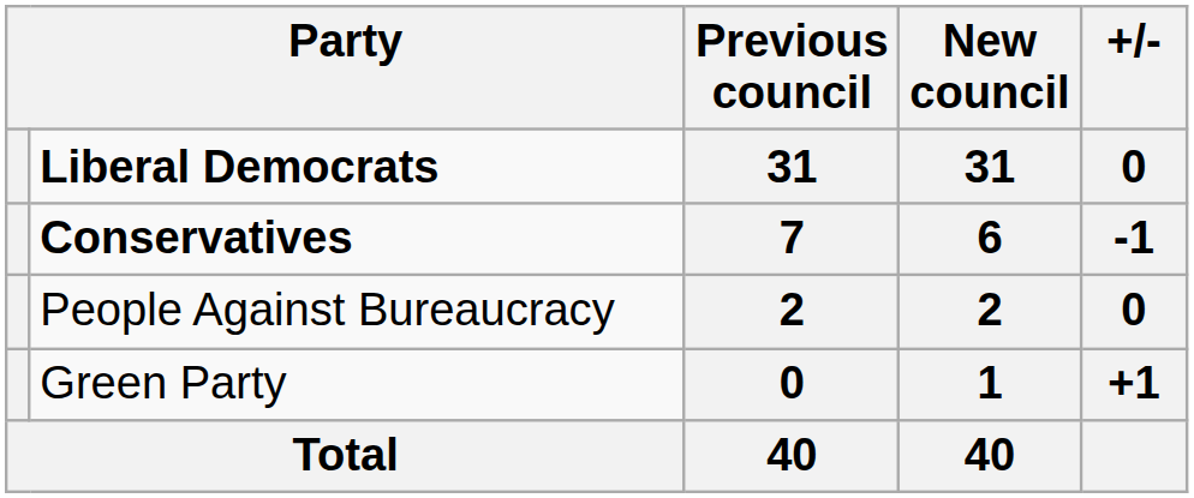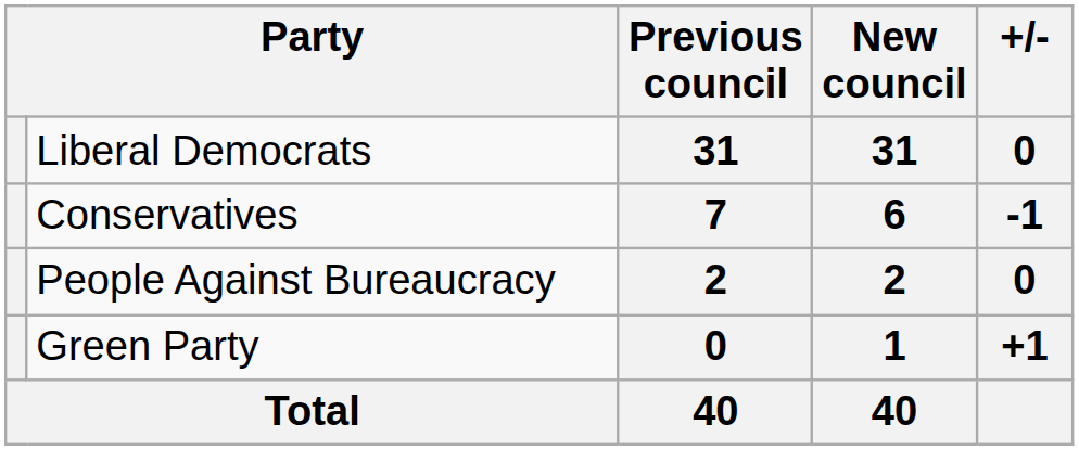Liberal Democrats | column 2: bold -> normal
Conservatives | column 2: bold -> normal
